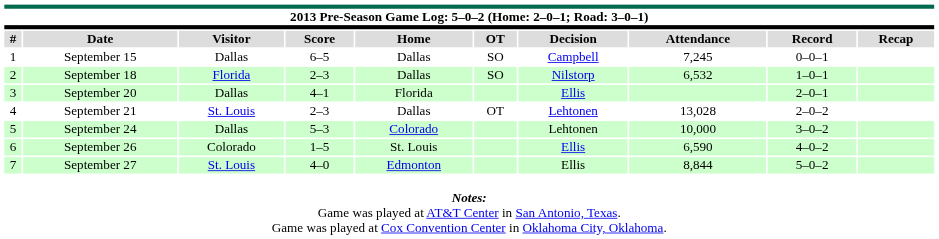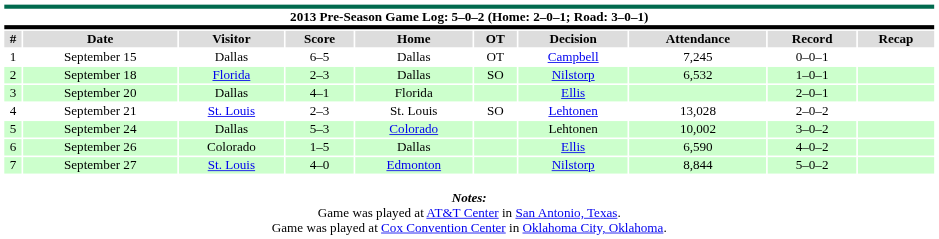September 15 | OT: SO -> OT
September 21 | Home: Dallas -> St. Louis
September 21 | OT: OT -> SO
September 24 | Attendance: 10,000 -> 10,002
September 26 | Home: St. Louis -> Dallas
September 27 | Decision: Ellis -> Nilstorp
